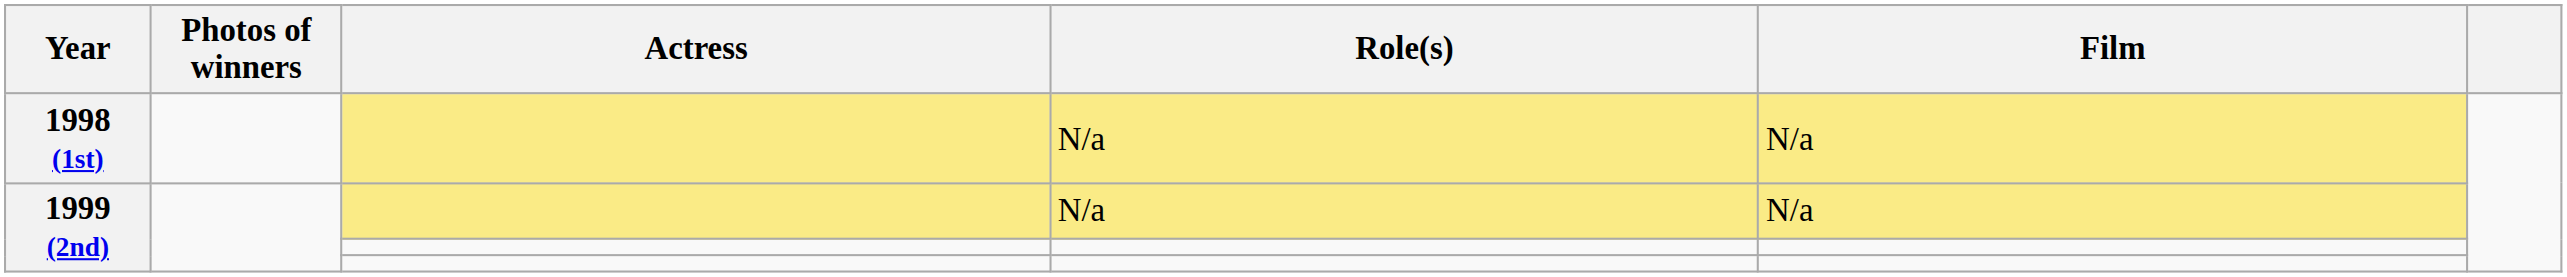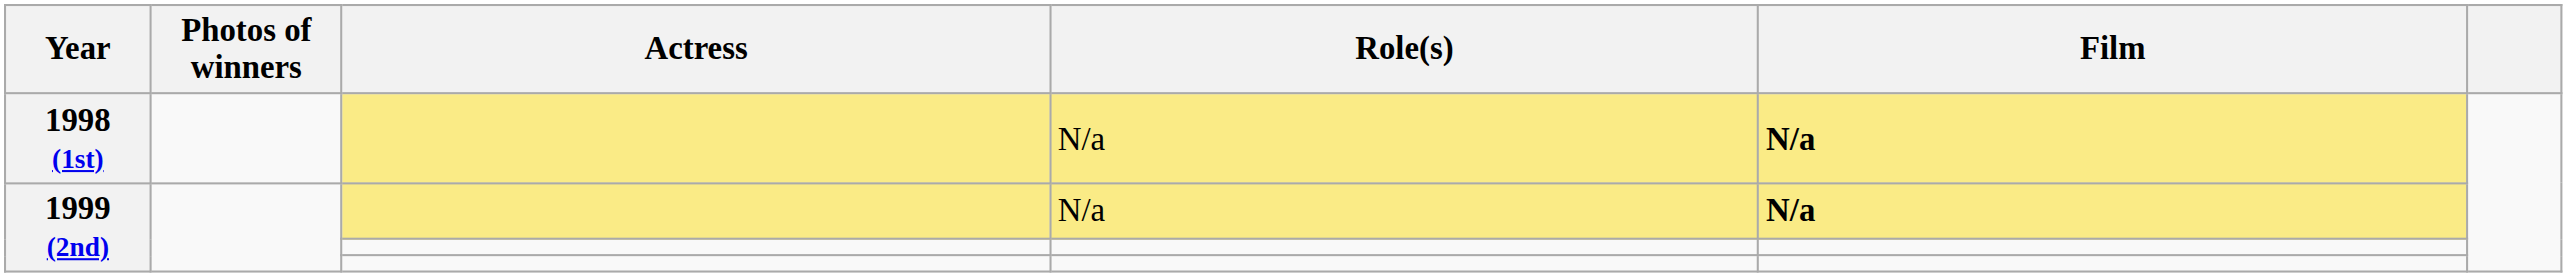1998 (1st) | Film: normal -> bold
1999 (2nd) / N/a | Film: normal -> bold
